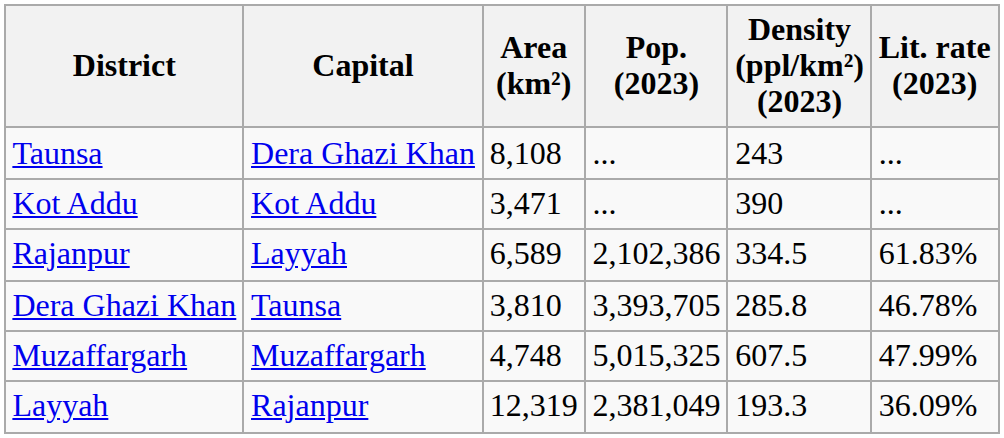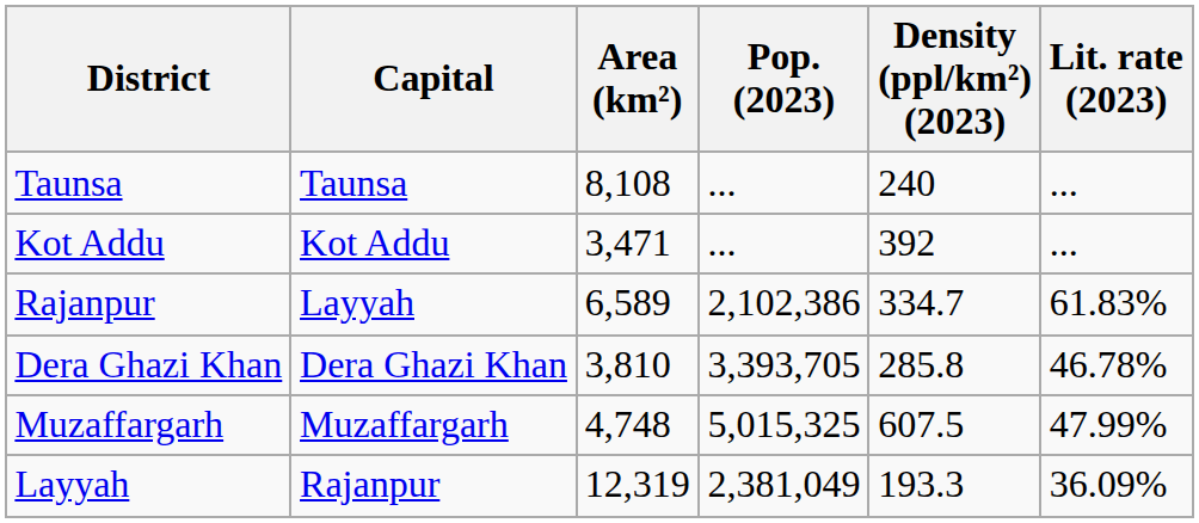row 2 | Capital: Dera Ghazi Khan -> Taunsa
row 2 | Density (ppl/km²) (2023): 243 -> 240
row 3 | Density (ppl/km²) (2023): 390 -> 392
row 4 | Density (ppl/km²) (2023): 334.5 -> 334.7
row 5 | Capital: Taunsa -> Dera Ghazi Khan
